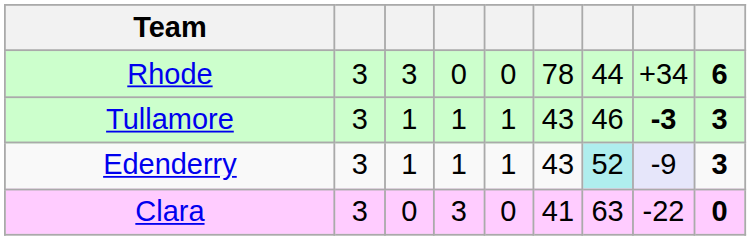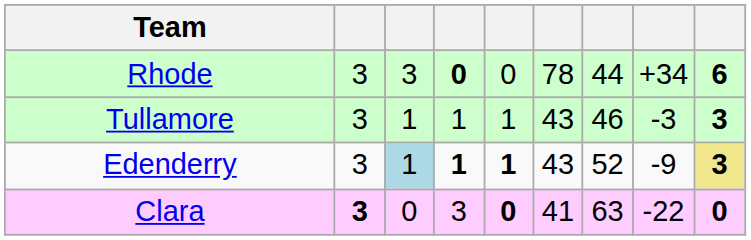Rhode | column 4: normal -> bold
Tullamore | column 8: bold -> normal
Edenderry | column 3: no background -> lightblue background
Edenderry | column 4: normal -> bold
Edenderry | column 5: normal -> bold
Edenderry | column 7: paleturquoise background -> no background
Edenderry | column 8: lavender background -> no background
Edenderry | column 9: no background -> khaki background
Clara | column 2: normal -> bold
Clara | column 5: normal -> bold
